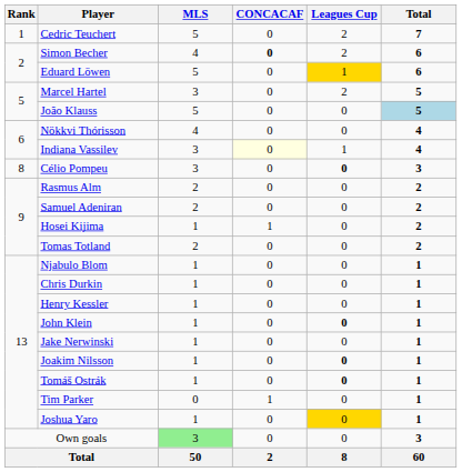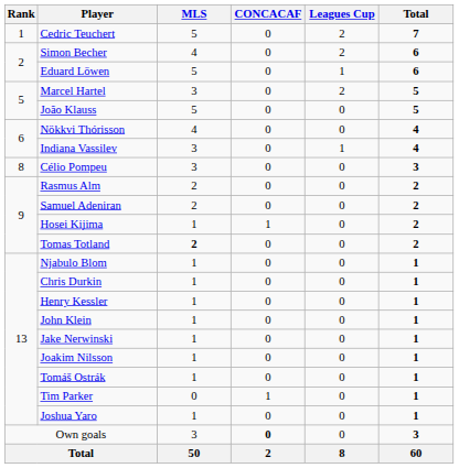Simon Becher | CONCACAF: bold -> normal
Eduard Löwen | Leagues Cup: gold background -> no background
João Klauss | Total: lightblue background -> no background
Indiana Vassilev | CONCACAF: lightyellow background -> no background
Célio Pompeu | Leagues Cup: bold -> normal
Tomas Totland | MLS: normal -> bold
John Klein | Leagues Cup: bold -> normal
Joakim Nilsson | Leagues Cup: bold -> normal
Tomáš Ostrák | Leagues Cup: bold -> normal
Joshua Yaro | Leagues Cup: gold background -> no background
Own goals | MLS: lightgreen background -> no background
Own goals | CONCACAF: normal -> bold
